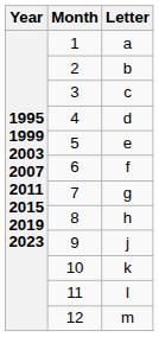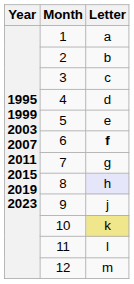6 | Letter: normal -> bold
8 | Letter: no background -> lavender background
10 | Letter: no background -> khaki background
